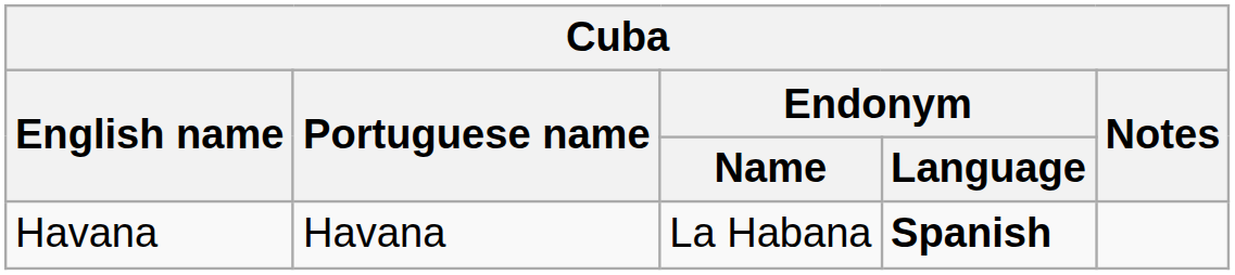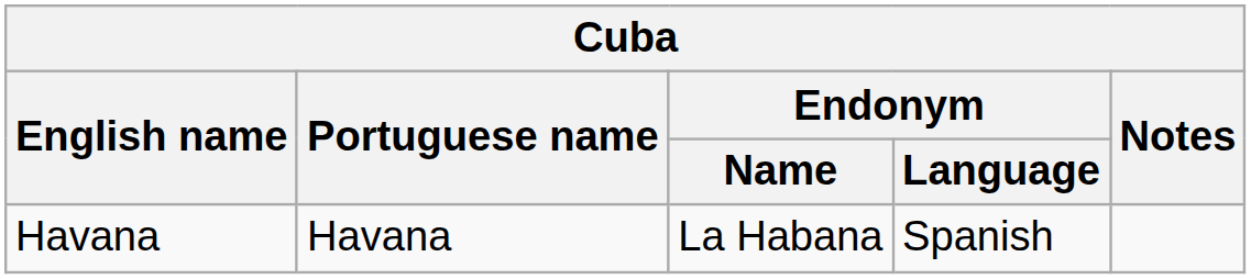row 4 | Endonym / Language: bold -> normal
